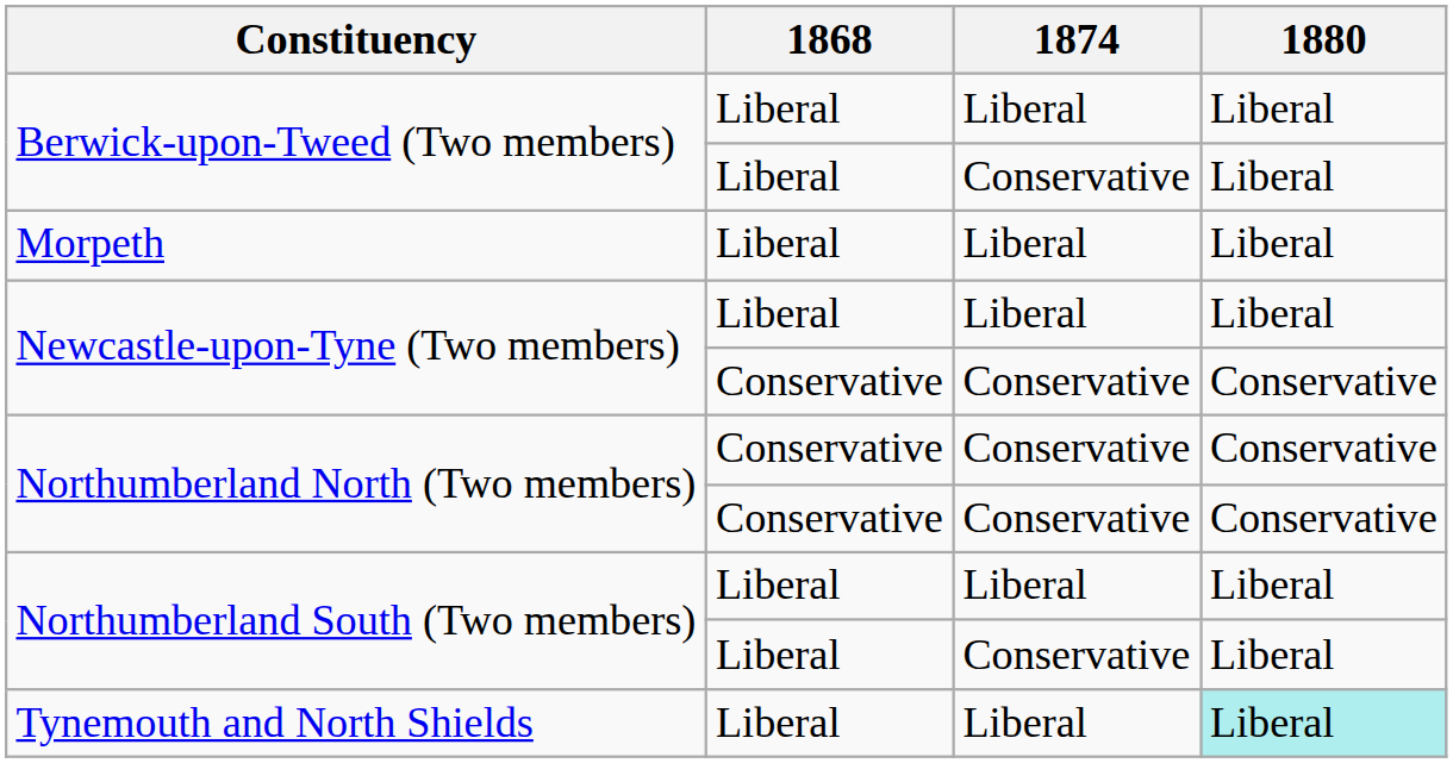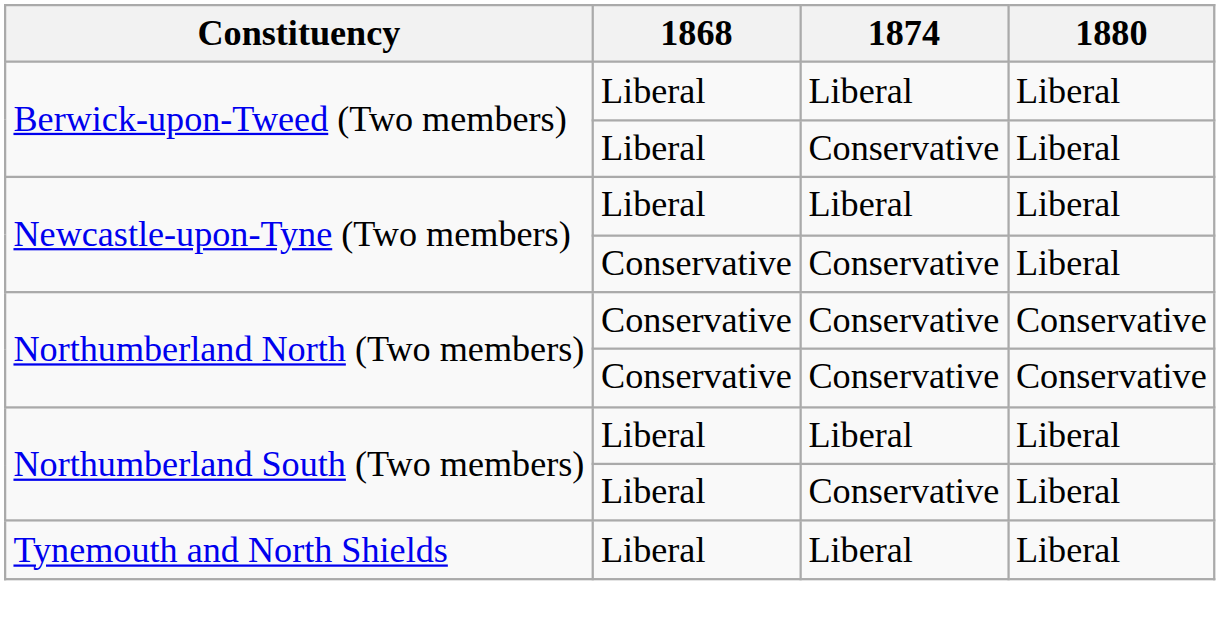- row: Morpeth | Liberal | Liberal | Liberal
Newcastle-upon-Tyne (Two members) / Conservative | 1880: Conservative -> Liberal
Tynemouth and North Shields | 1880: paleturquoise background -> no background
